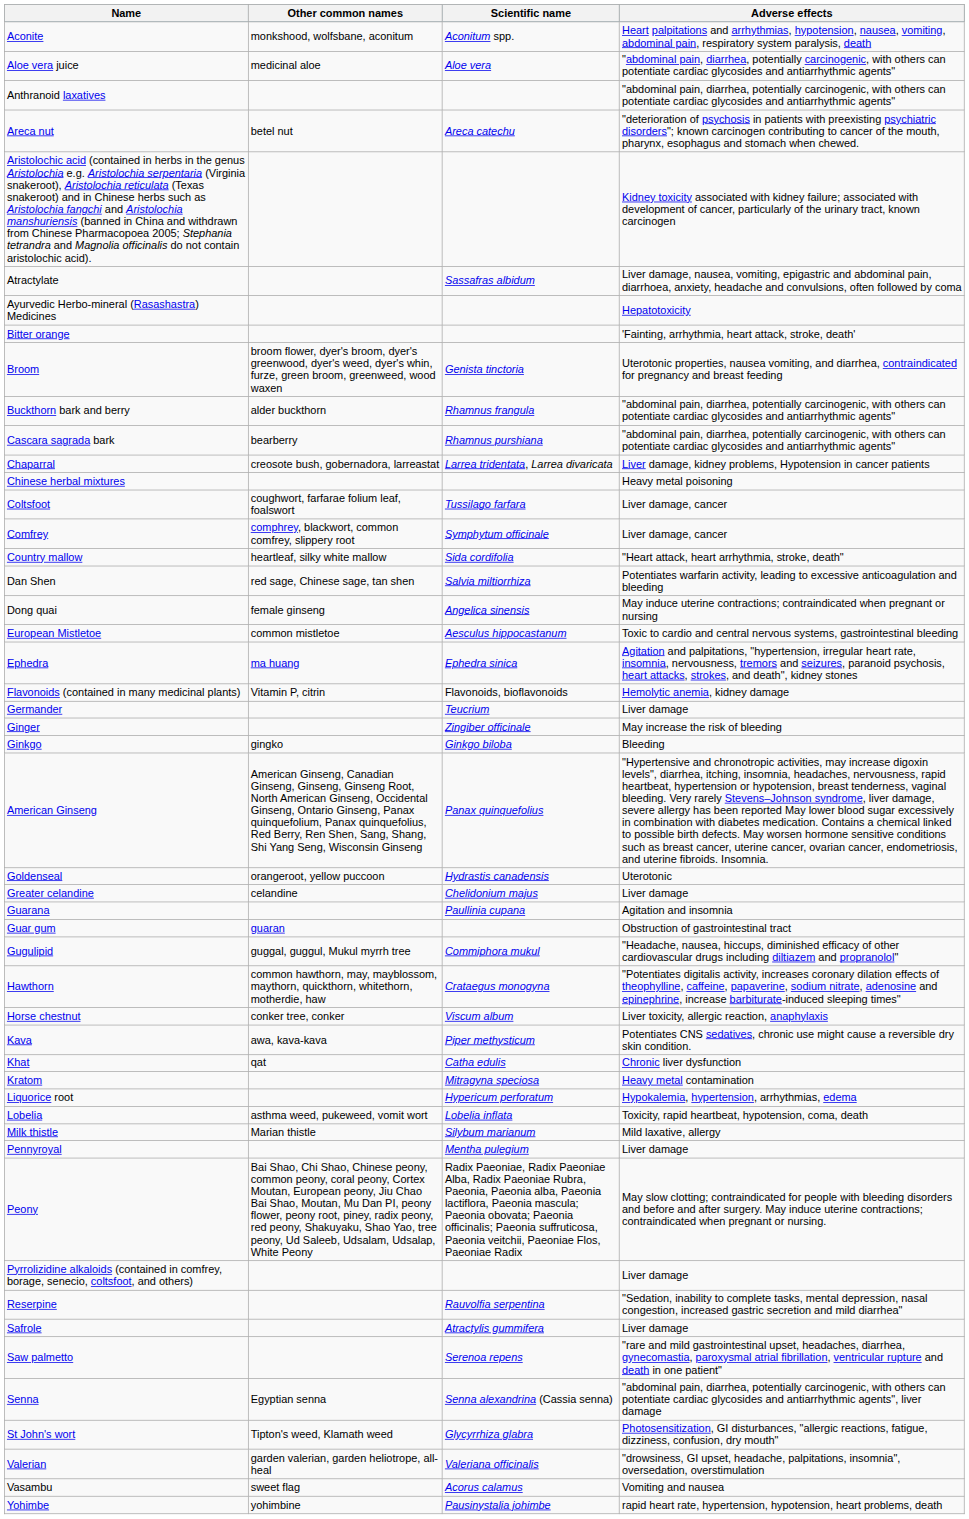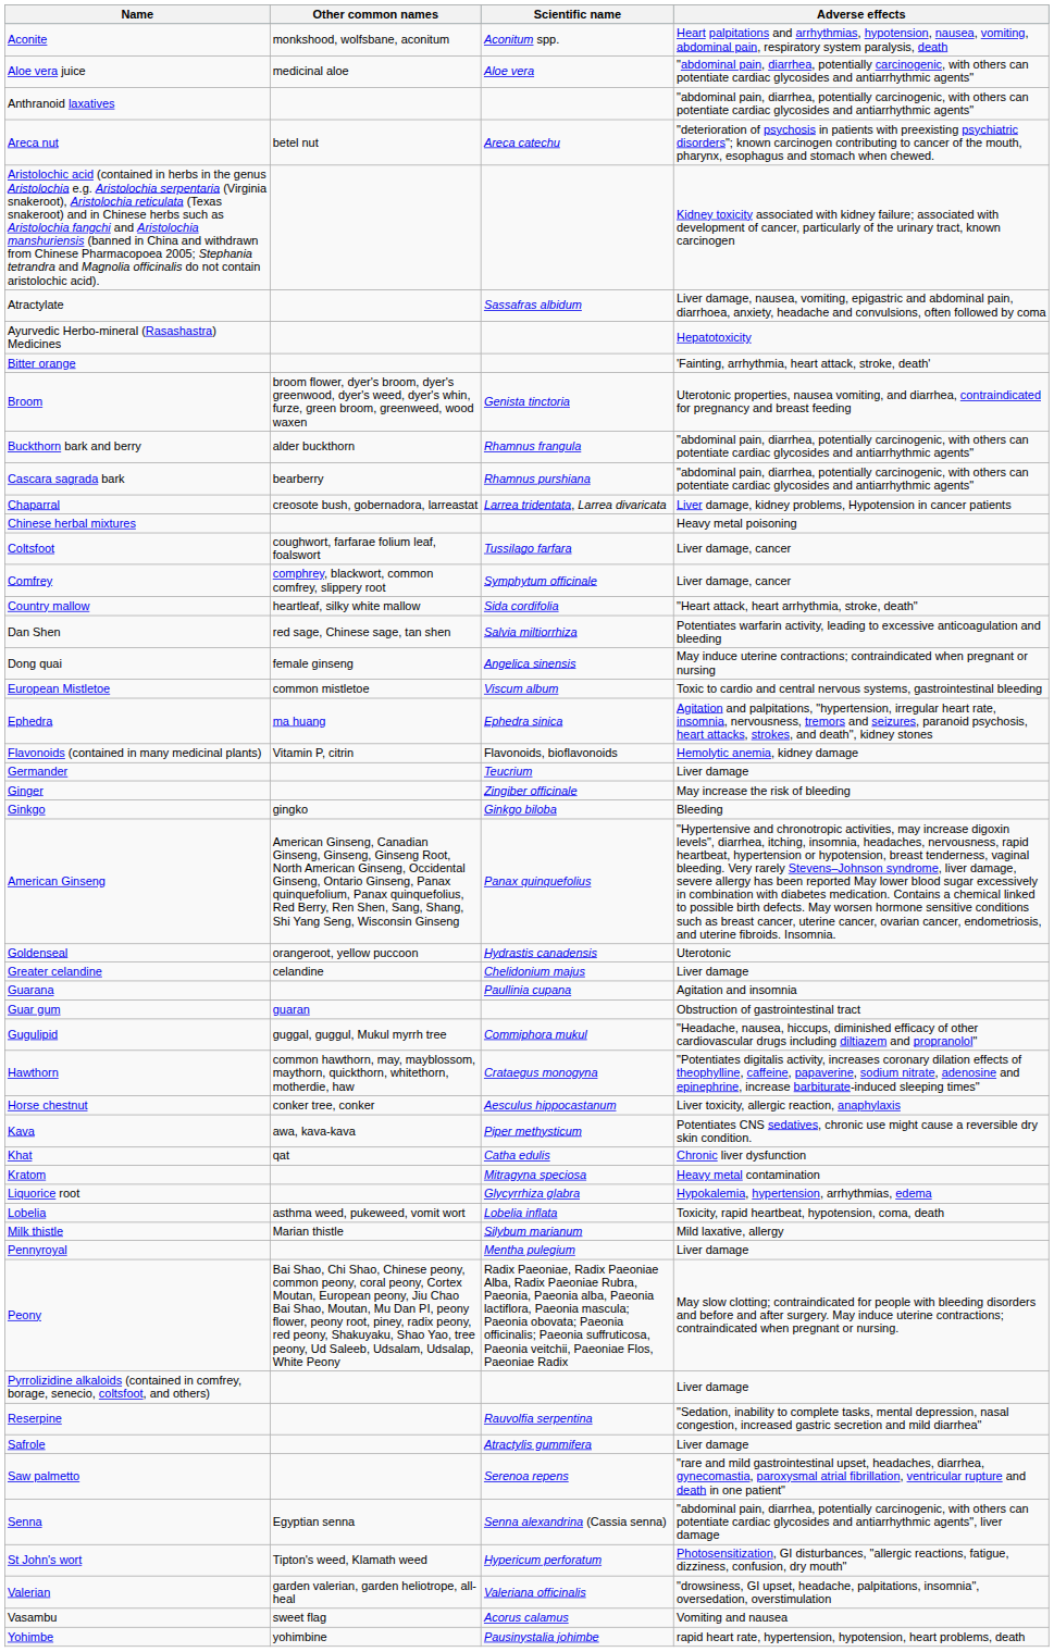European Mistletoe | Scientific name: Aesculus hippocastanum -> Viscum album
Horse chestnut | Scientific name: Viscum album -> Aesculus hippocastanum
Liquorice root | Scientific name: Hypericum perforatum -> Glycyrrhiza glabra
St John's wort | Scientific name: Glycyrrhiza glabra -> Hypericum perforatum
